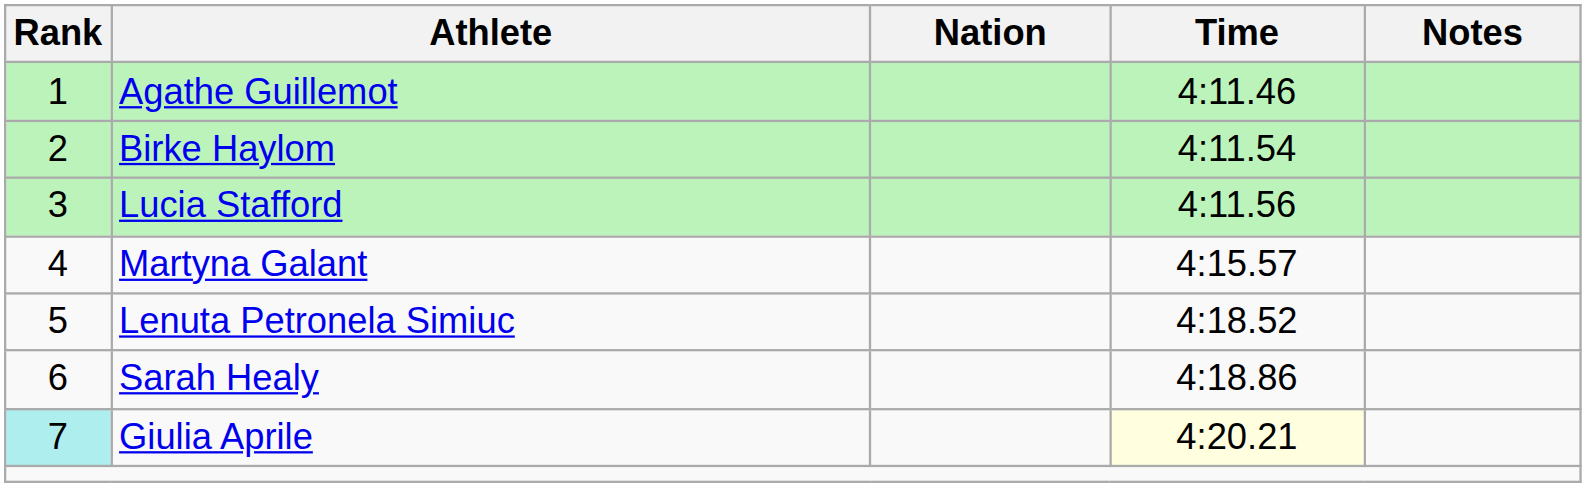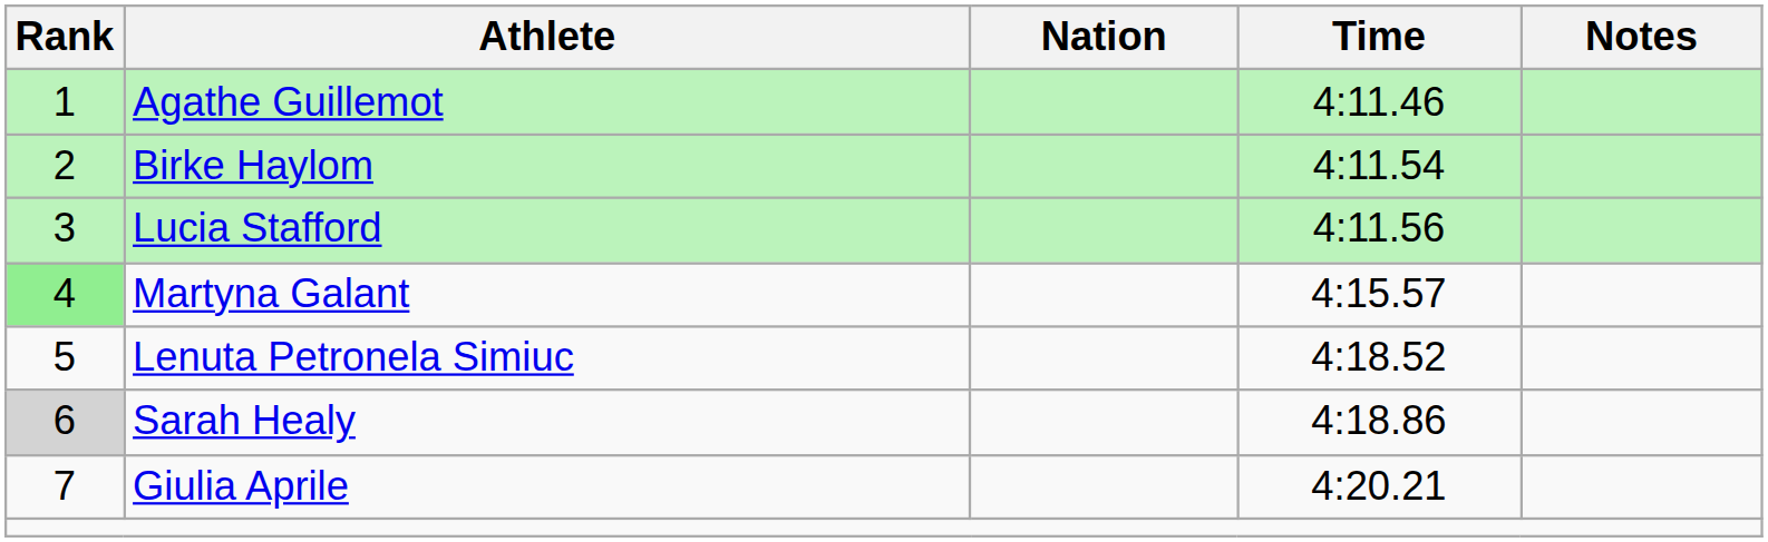Martyna Galant | Rank: no background -> lightgreen background
Sarah Healy | Rank: no background -> lightgrey background
Giulia Aprile | Rank: paleturquoise background -> no background
Giulia Aprile | Time: lightyellow background -> no background
